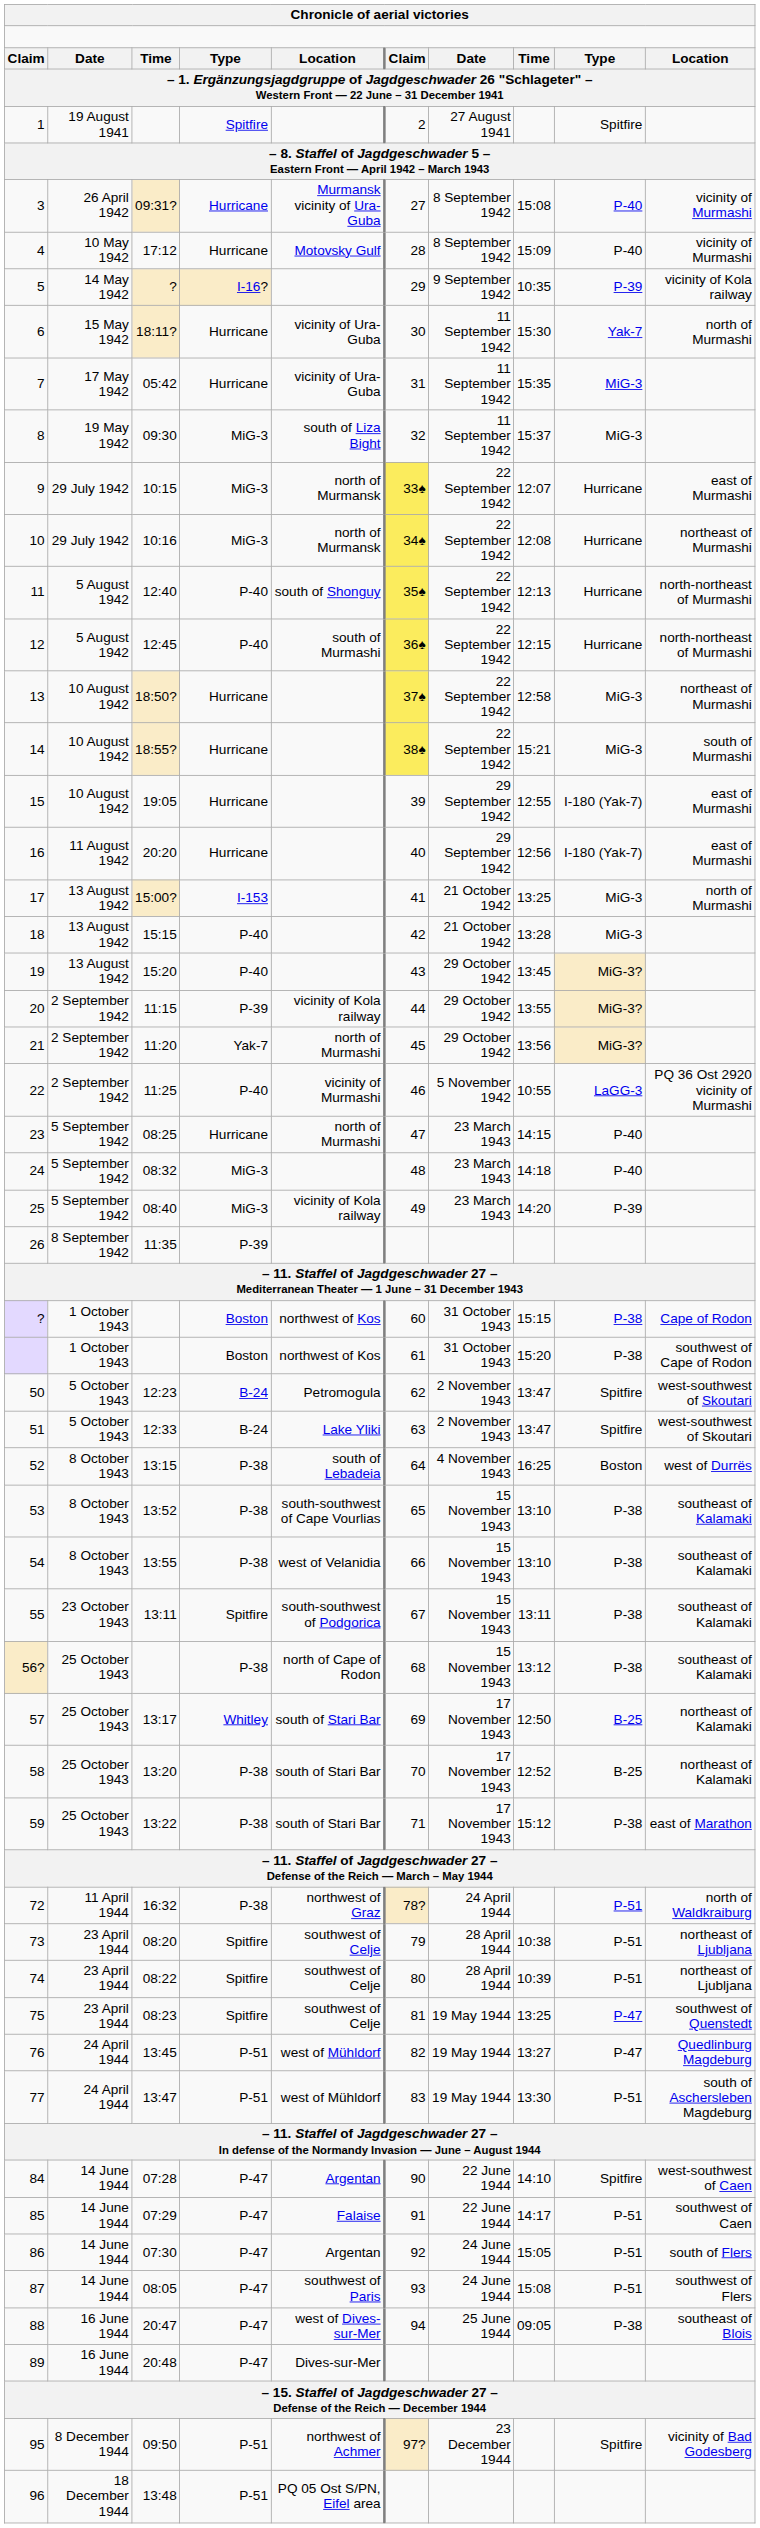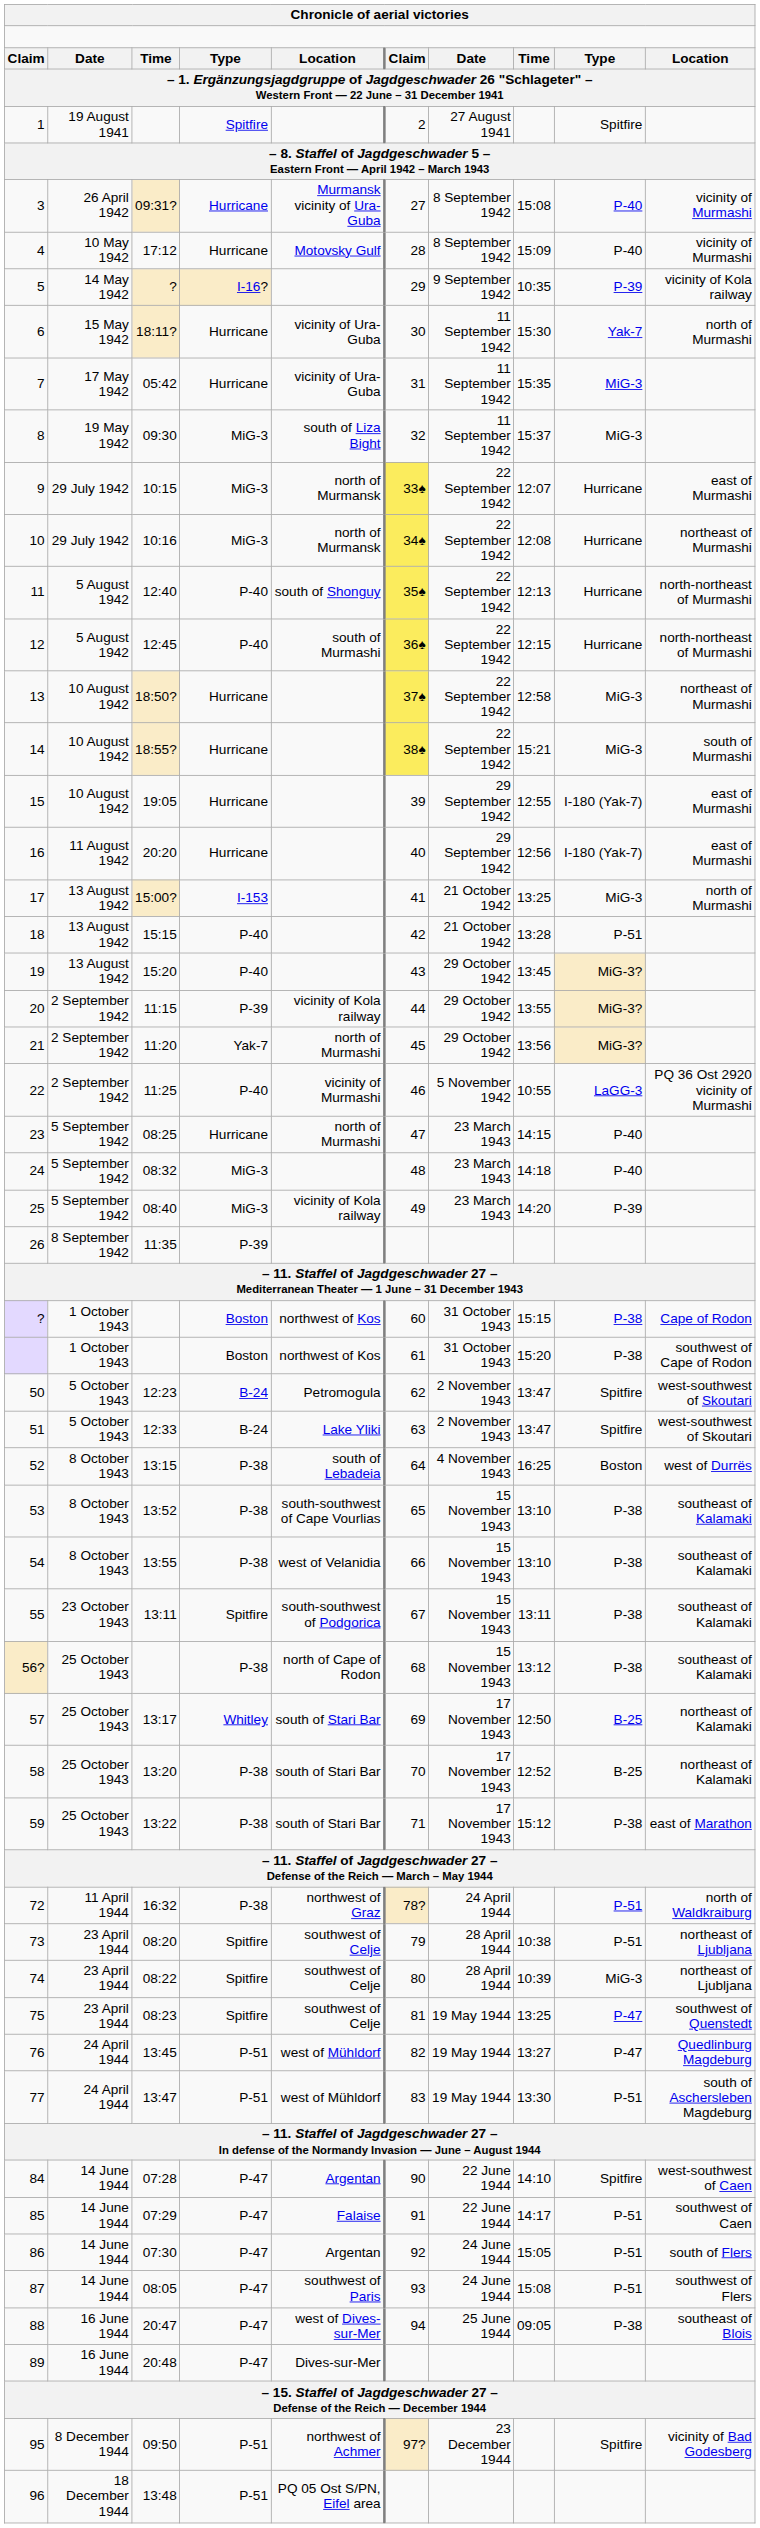18 | column 9: MiG-3 -> P-51
74 | column 9: P-51 -> MiG-3
